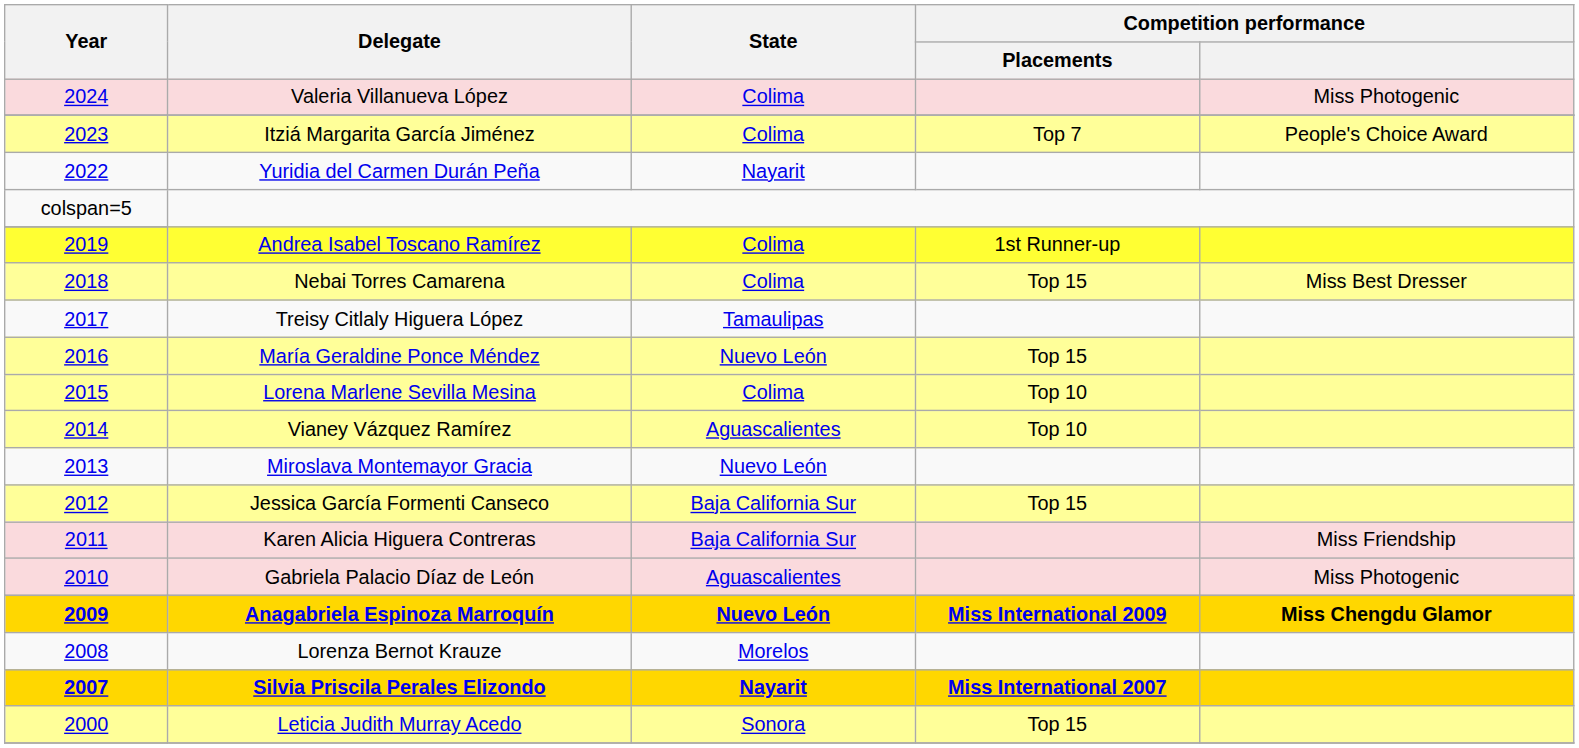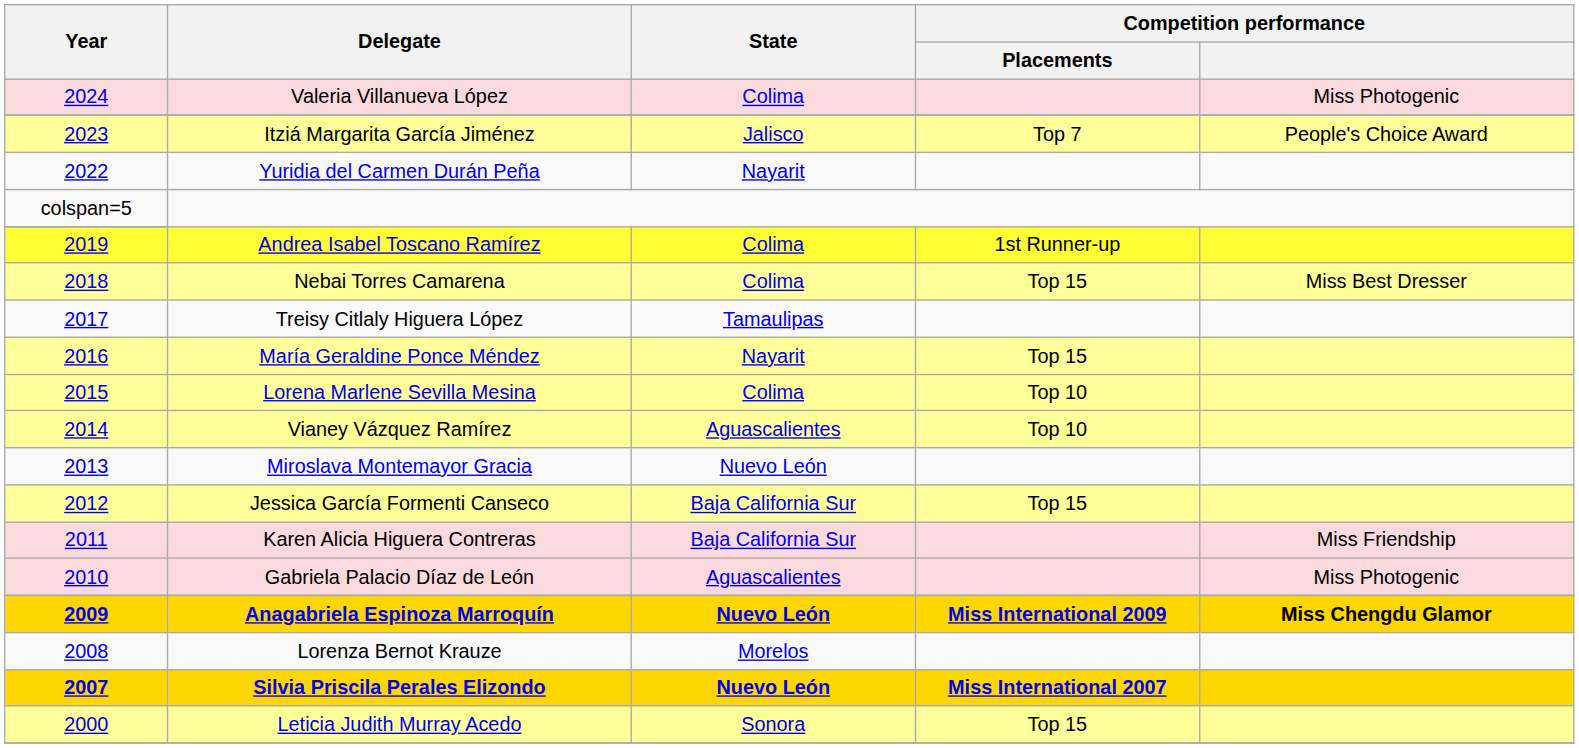Itziá Margarita García Jiménez | State: Colima -> Jalisco
María Geraldine Ponce Méndez | State: Nuevo León -> Nayarit
Silvia Priscila Perales Elizondo | State: Nayarit -> Nuevo León
